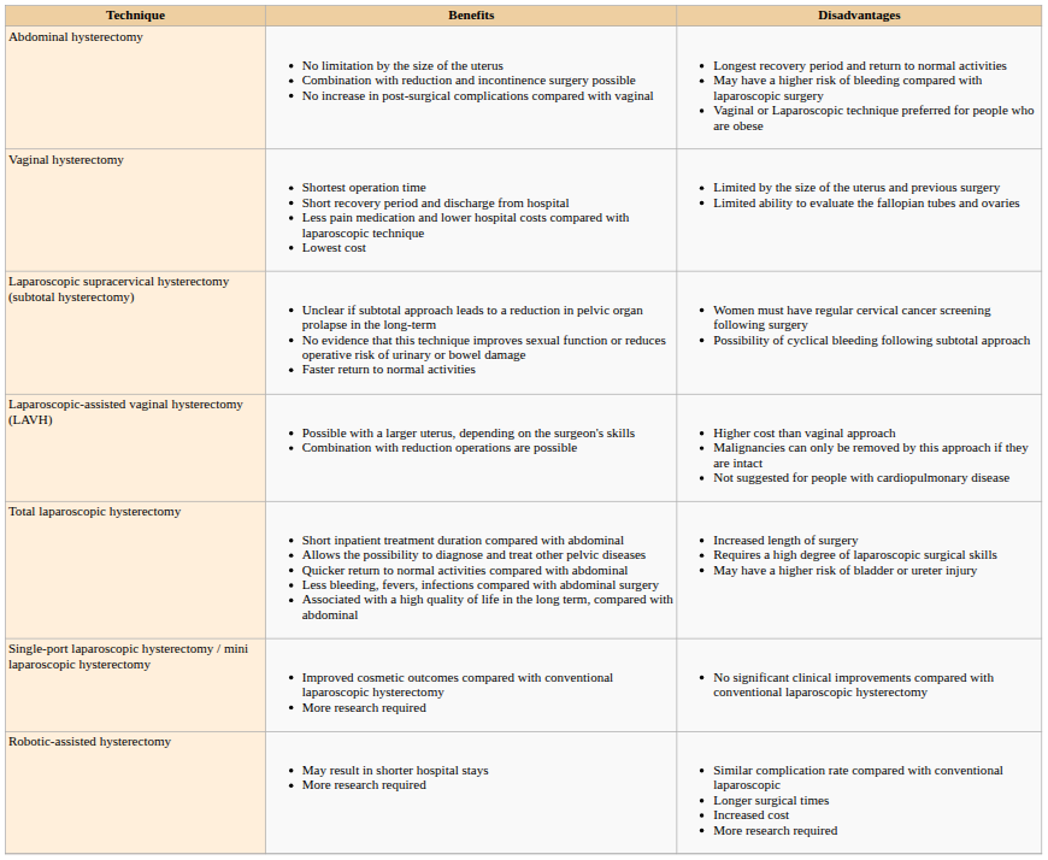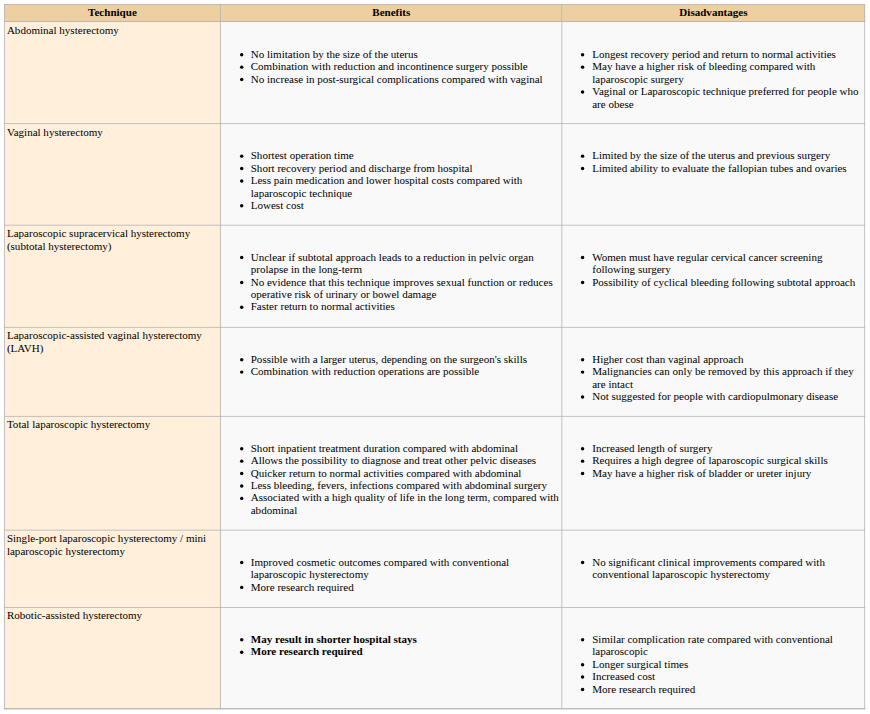Robotic-assisted hysterectomy | Benefits: normal -> bold
